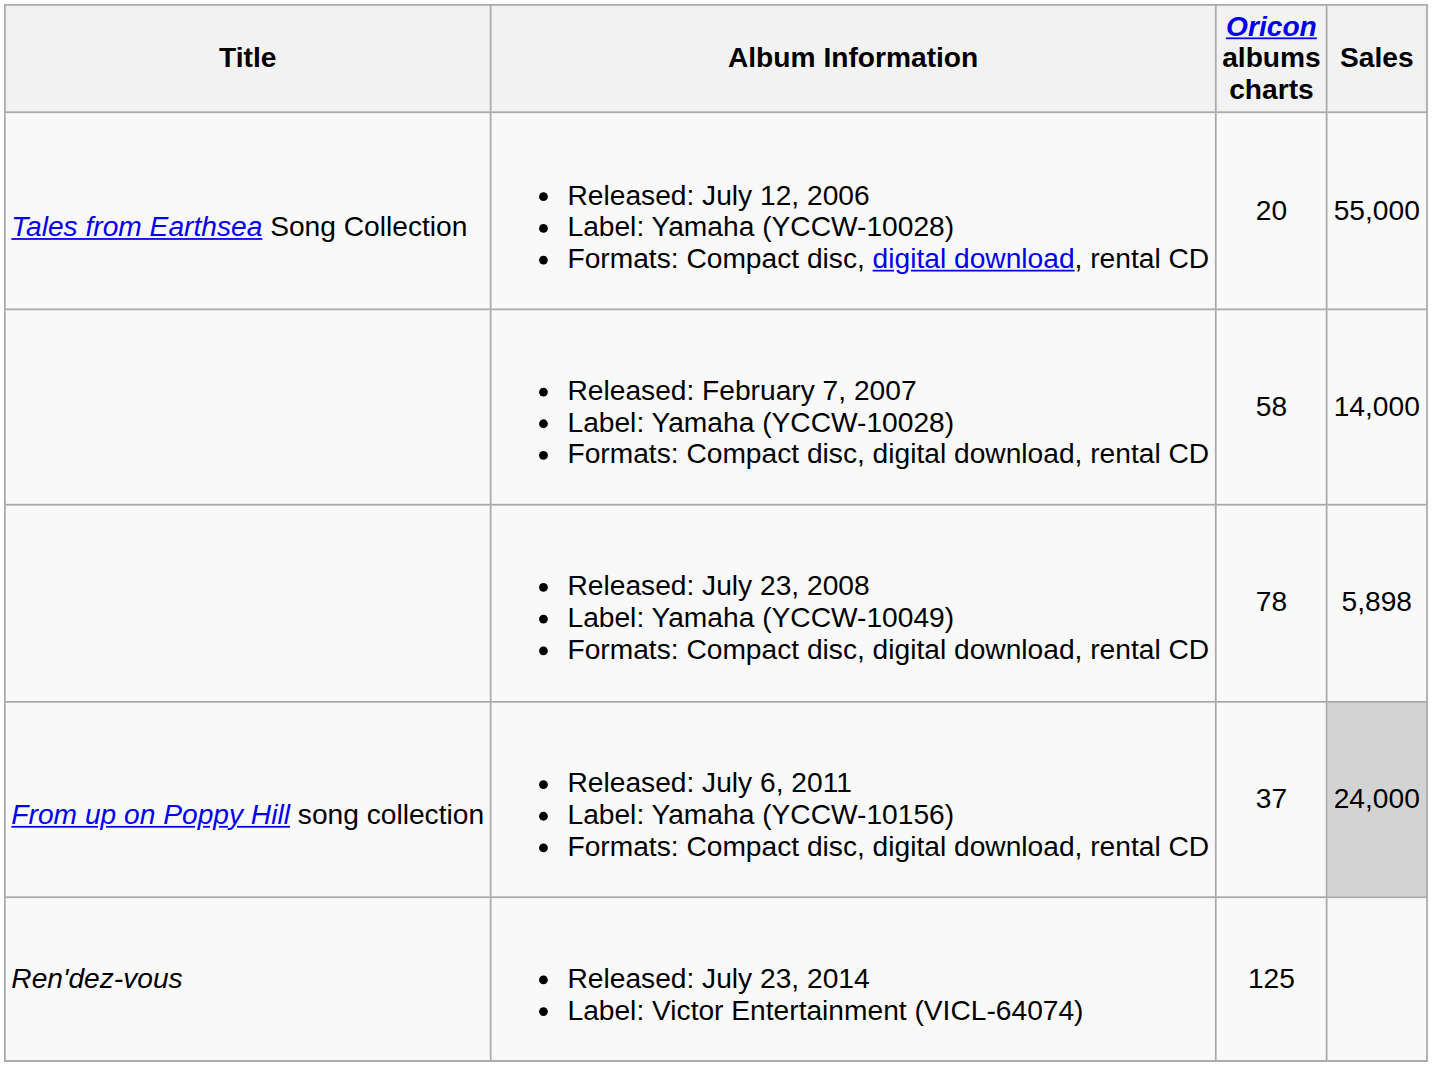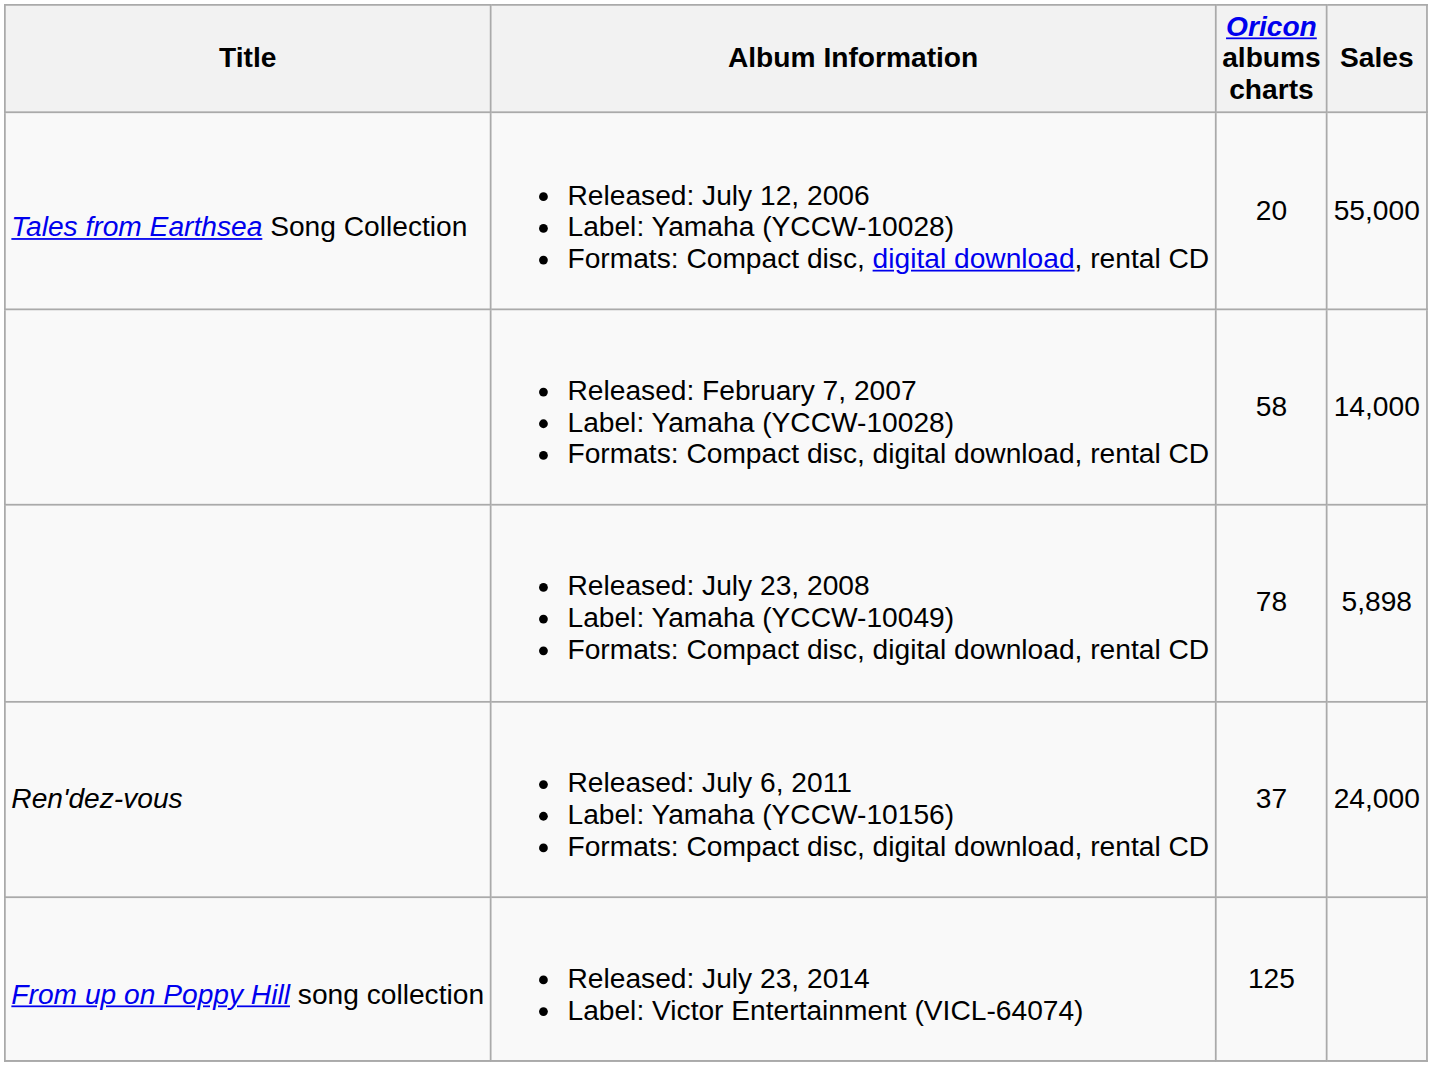row 5 | Title: From up on Poppy Hill song collection -> Ren'dez-vous
row 5 | Sales: lightgrey background -> no background
row 6 | Title: Ren'dez-vous -> From up on Poppy Hill song collection
